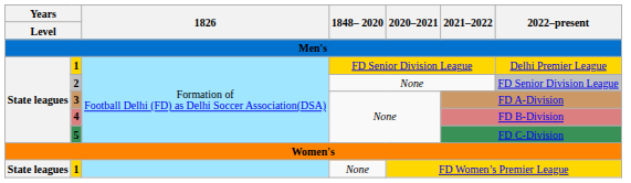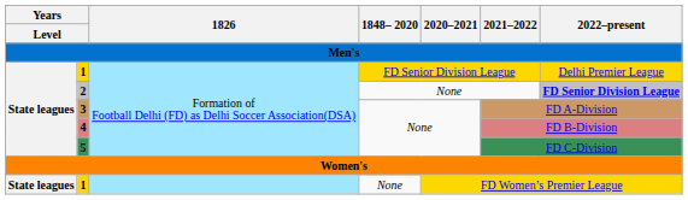2 | 2022–present: normal -> bold
